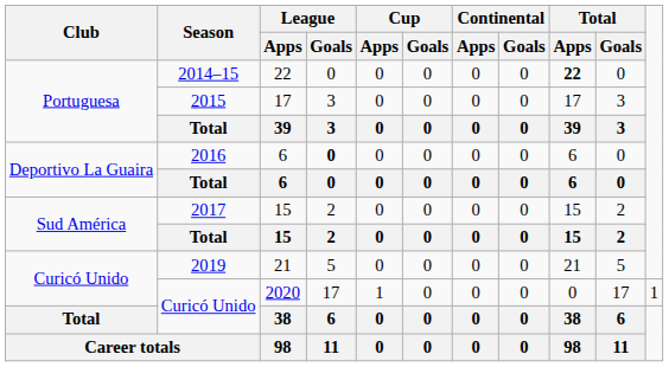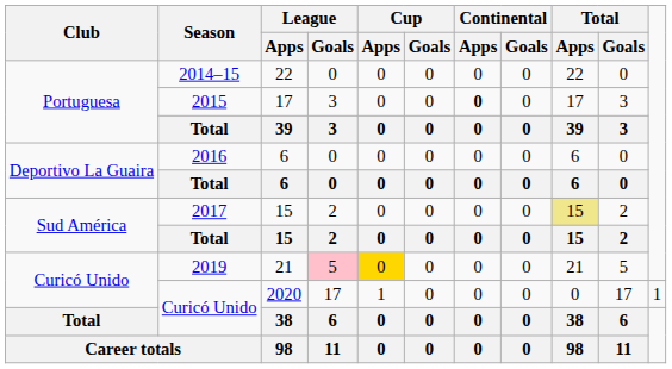2014–15 | Total / Apps: bold -> normal
2015 | Continental / Apps: normal -> bold
2016 | League / Goals: bold -> normal
2017 | Total / Apps: no background -> khaki background
2019 | League / Goals: no background -> pink background
2019 | Cup / Apps: no background -> gold background
